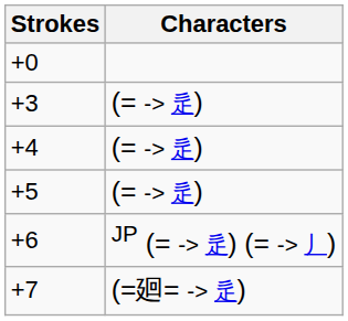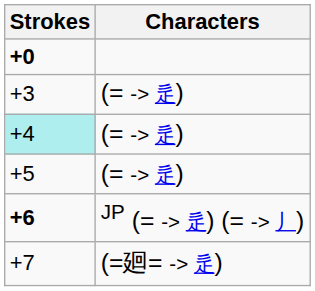+0 | Strokes: normal -> bold
+4 | Strokes: no background -> paleturquoise background
+6 | Strokes: normal -> bold
